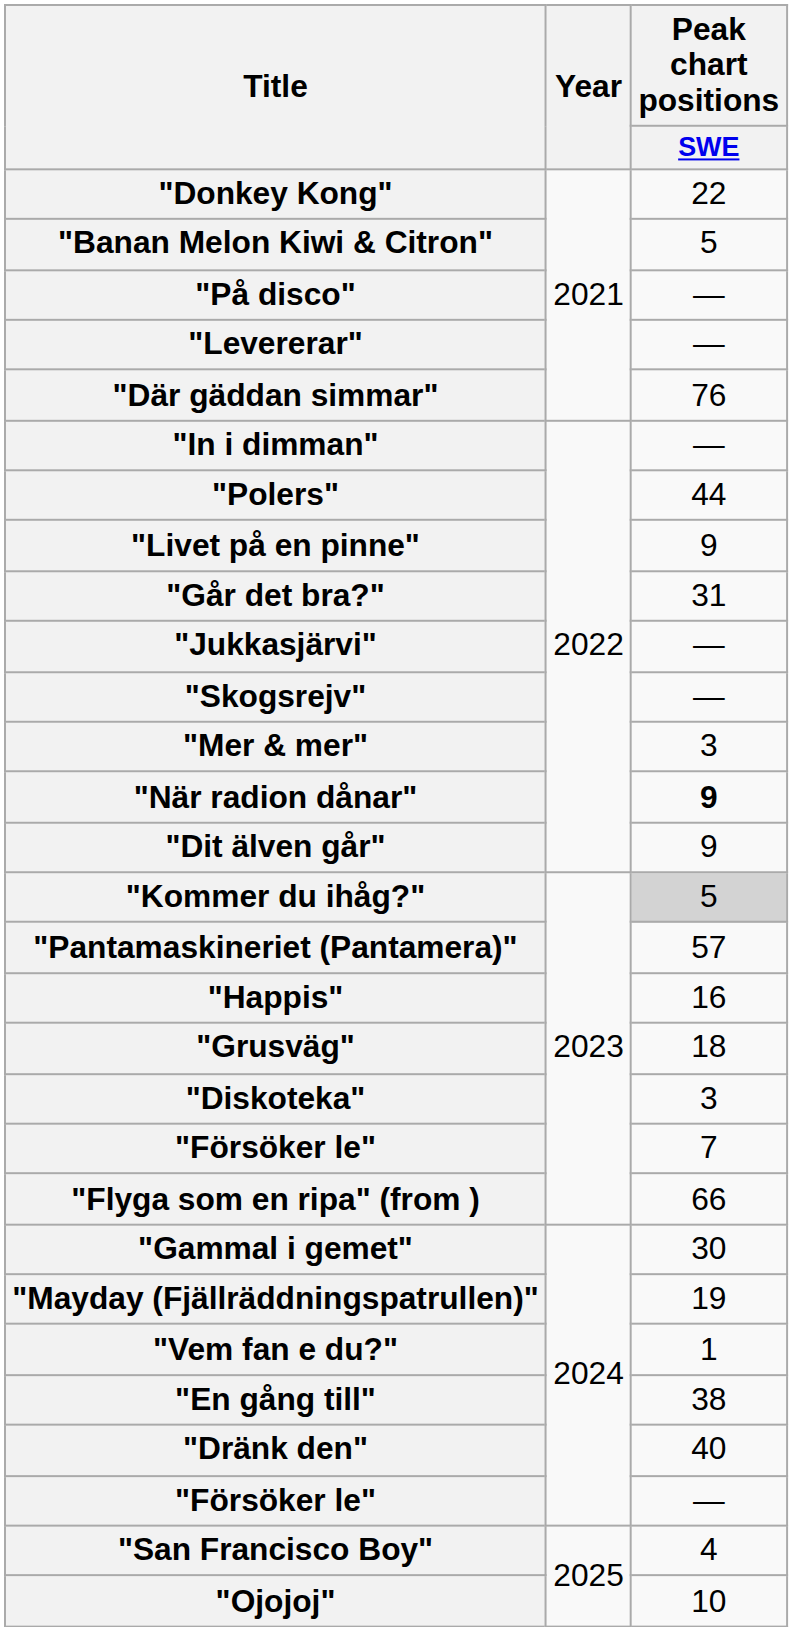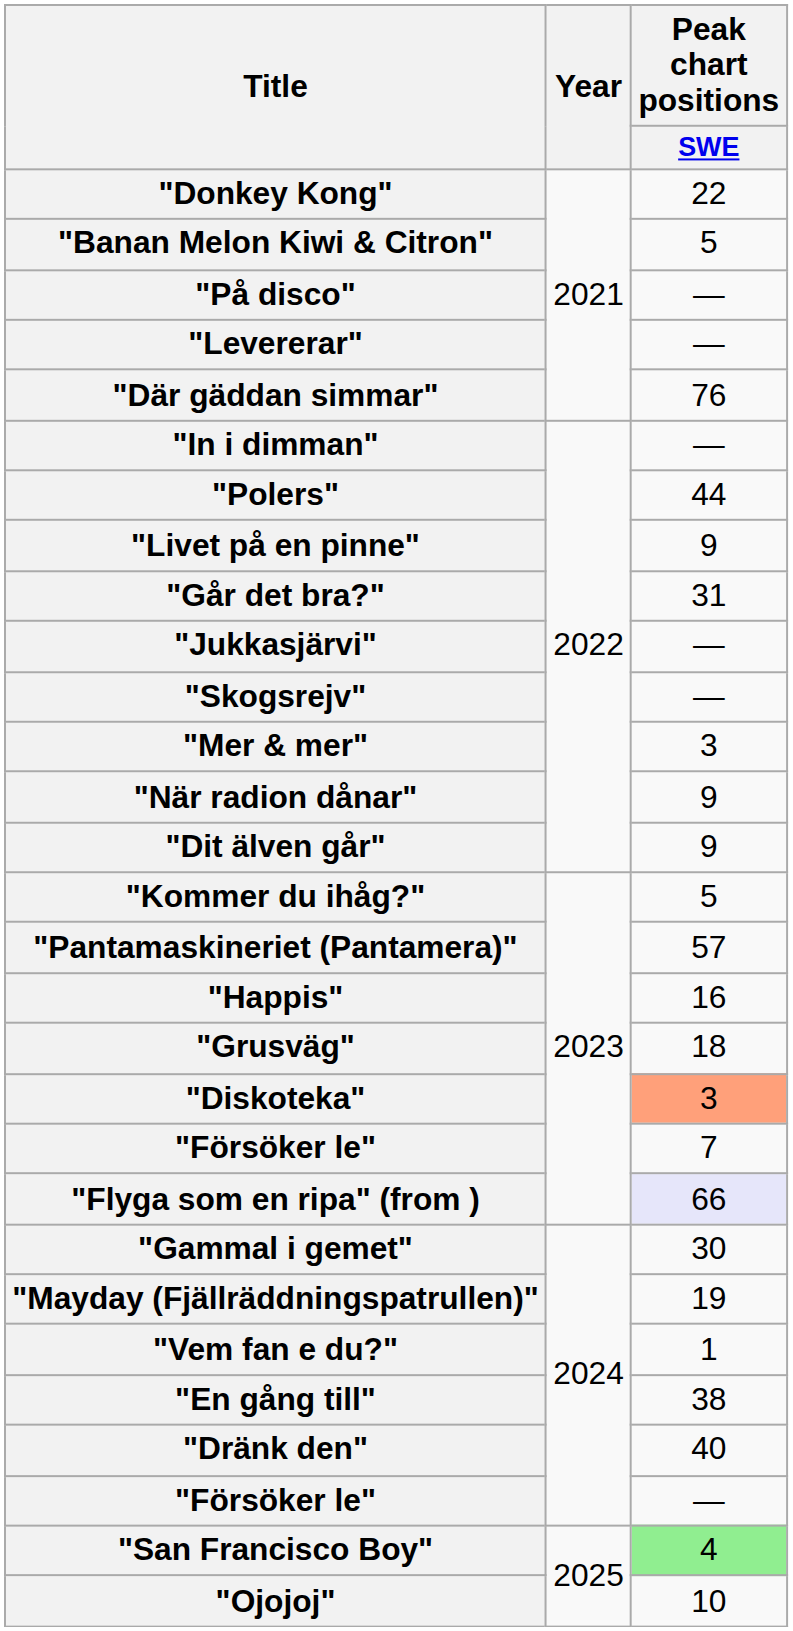"När radion dånar" | Peak chart positions / SWE: bold -> normal
"Kommer du ihåg?" | Peak chart positions / SWE: lightgrey background -> no background
"Diskoteka" | Peak chart positions / SWE: no background -> lightsalmon background
"Flyga som en ripa" (from ) | Peak chart positions / SWE: no background -> lavender background
"San Francisco Boy" | Peak chart positions / SWE: no background -> lightgreen background
